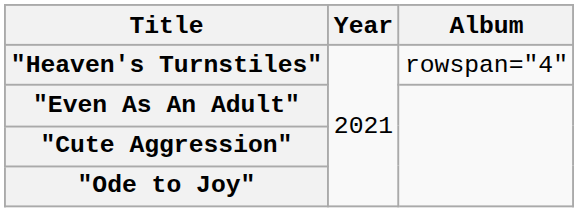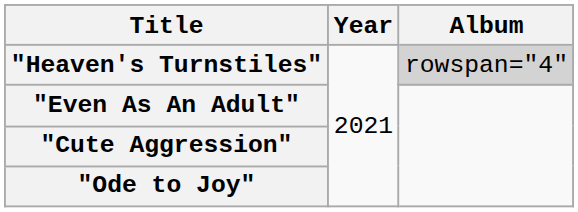"Heaven's Turnstiles" | Album: no background -> lightgrey background
